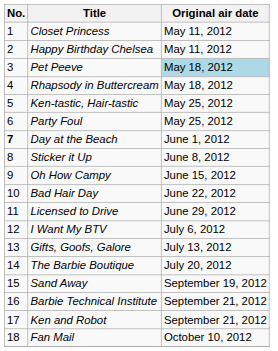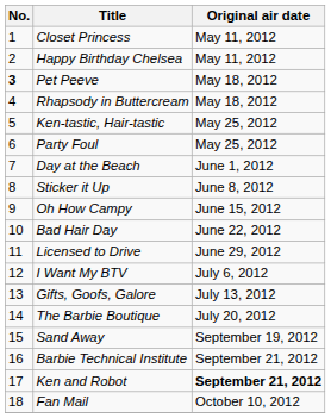Pet Peeve | No.: normal -> bold
Pet Peeve | Original air date: lightblue background -> no background
Day at the Beach | No.: bold -> normal
Ken and Robot | Original air date: normal -> bold
